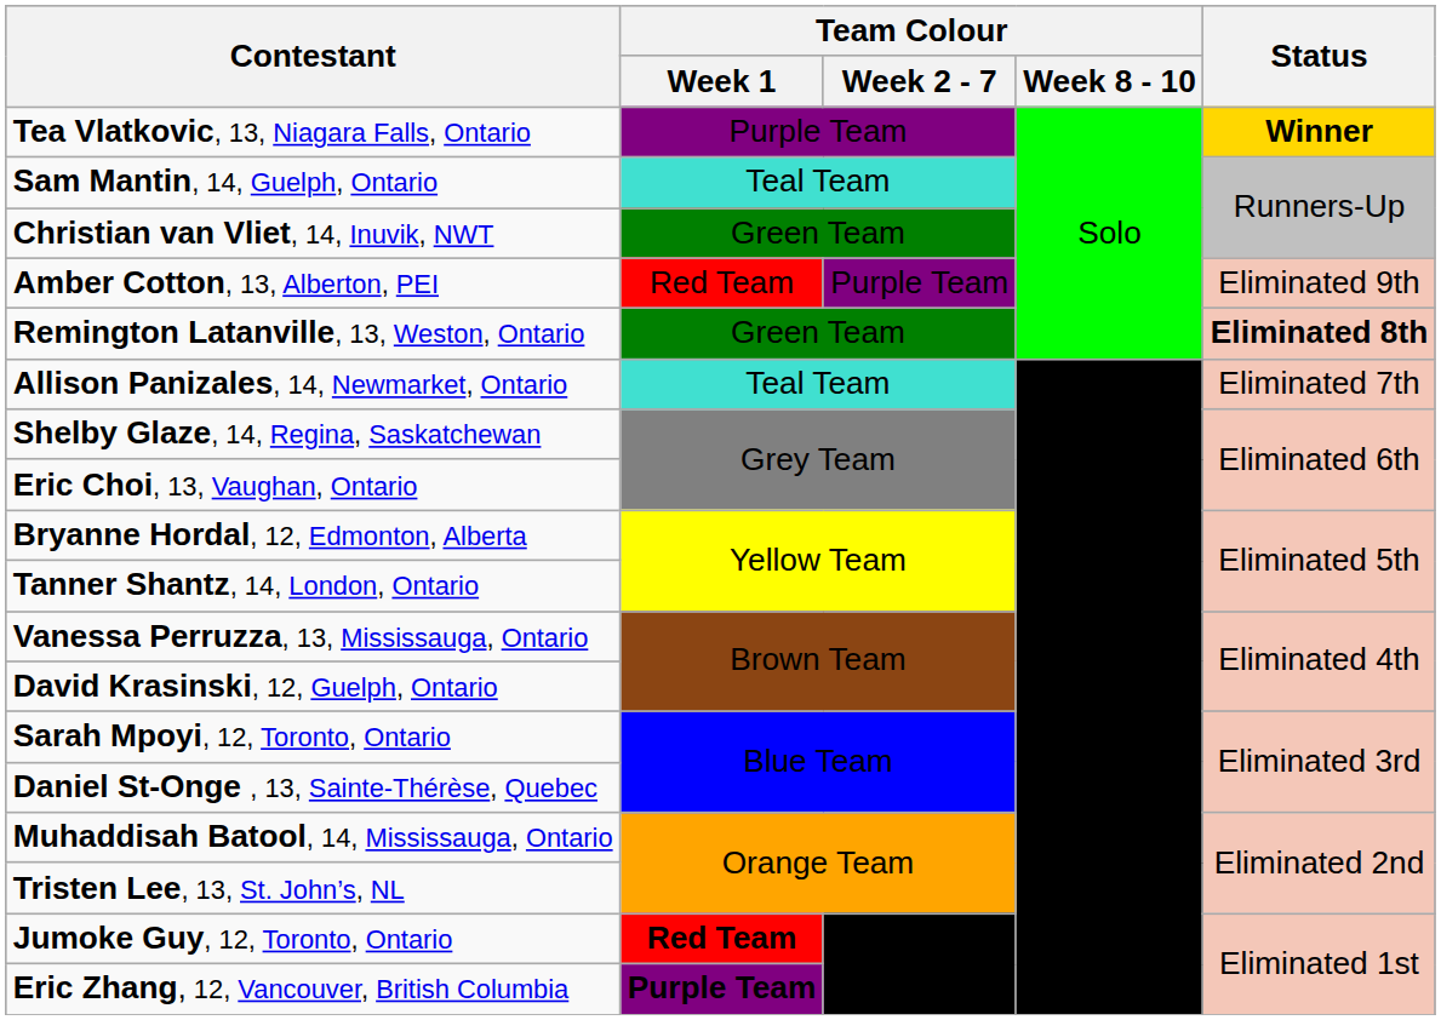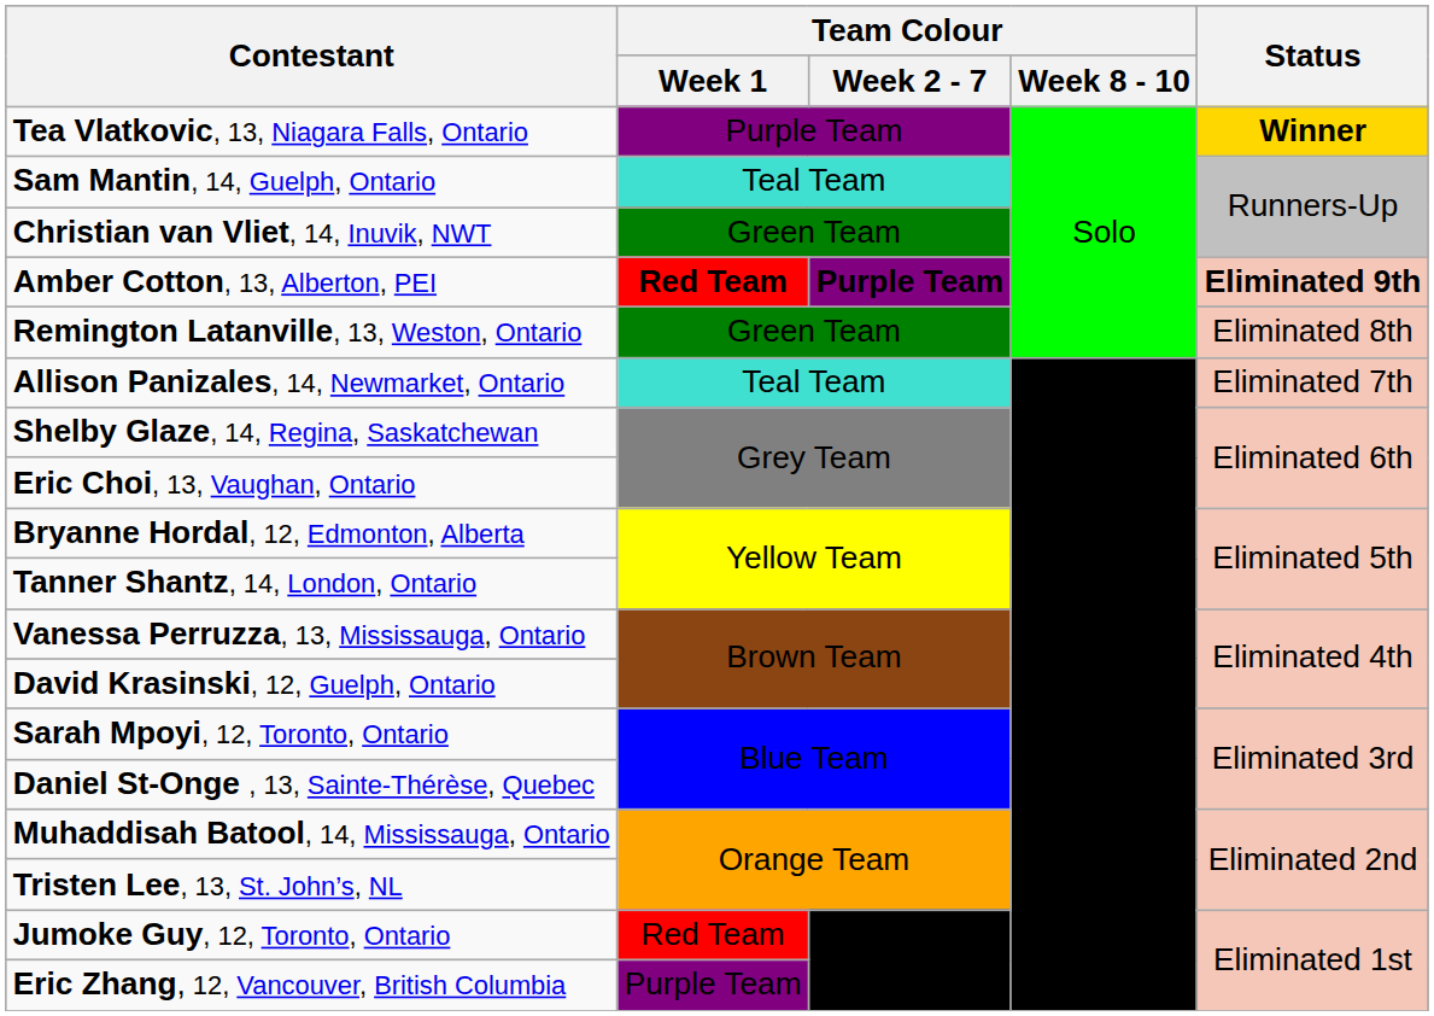Amber Cotton, 13, Alberton, PEI | Team Colour / Week 1: normal -> bold
Amber Cotton, 13, Alberton, PEI | Team Colour / Week 2 - 7: normal -> bold
Amber Cotton, 13, Alberton, PEI | Status: normal -> bold
Remington Latanville, 13, Weston, Ontario | Status: bold -> normal
Jumoke Guy, 12, Toronto, Ontario | Team Colour / Week 1: bold -> normal
Eric Zhang, 12, Vancouver, British Columbia | Team Colour / Week 1: bold -> normal
